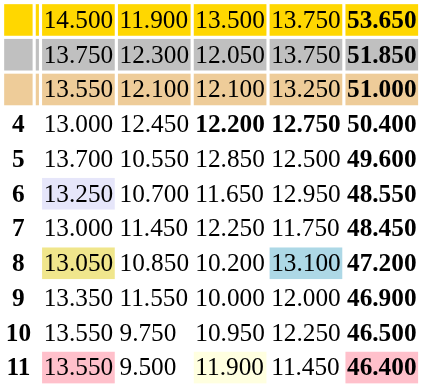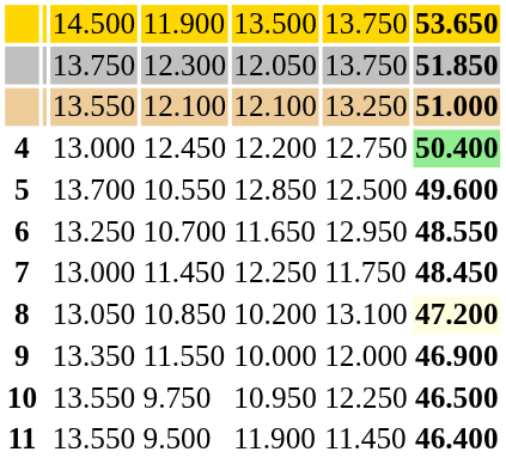4 | column 4: bold -> normal
4 | column 5: bold -> normal
4 | column 6: no background -> lightgreen background
6 | column 2: lavender background -> no background
8 | column 2: khaki background -> no background
8 | column 5: lightblue background -> no background
8 | column 6: no background -> lightyellow background
11 | column 2: pink background -> no background
11 | column 4: lightyellow background -> no background
11 | column 6: pink background -> no background
